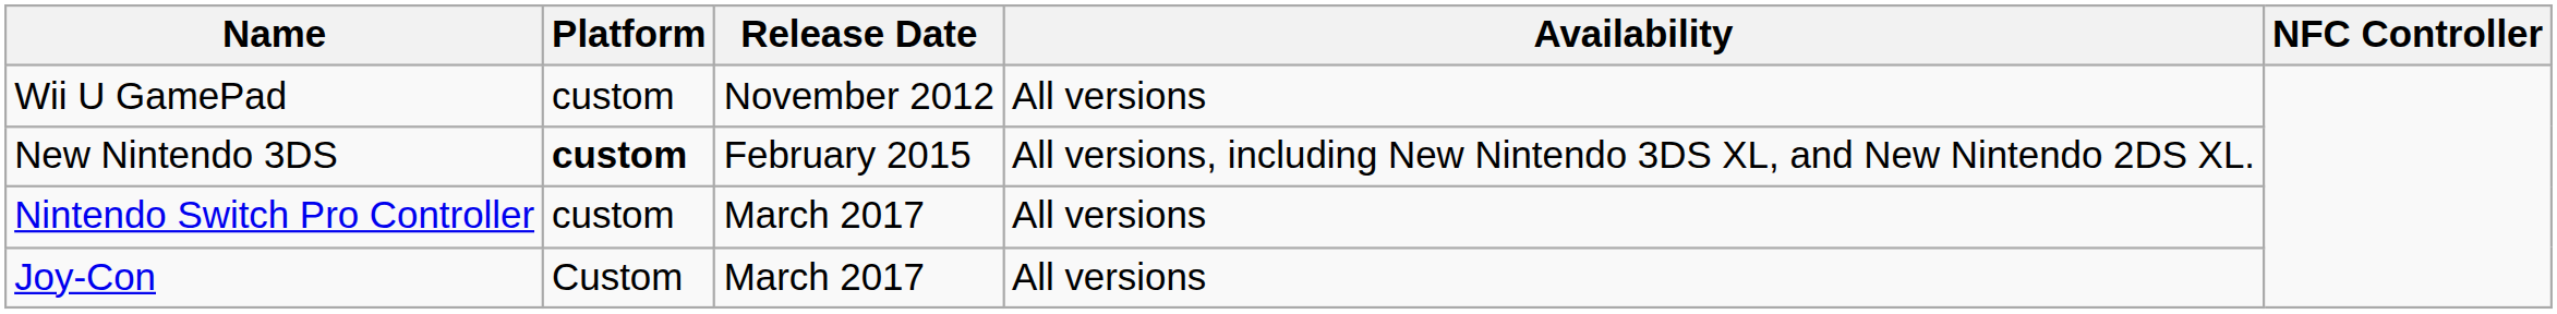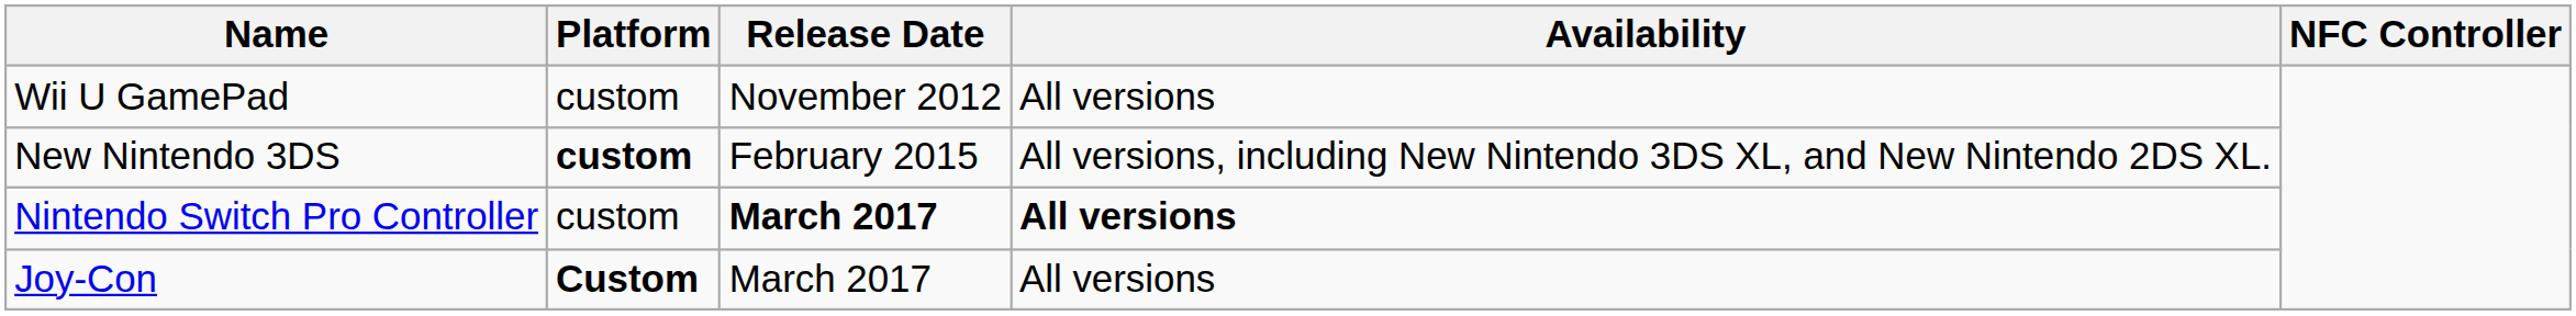Nintendo Switch Pro Controller | Release Date: normal -> bold
Nintendo Switch Pro Controller | Availability: normal -> bold
Joy-Con | Platform: normal -> bold
